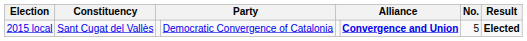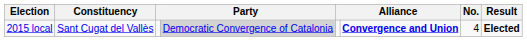2015 local | column 4: no background -> lightgrey background
2015 local | No.: 5 -> 4
